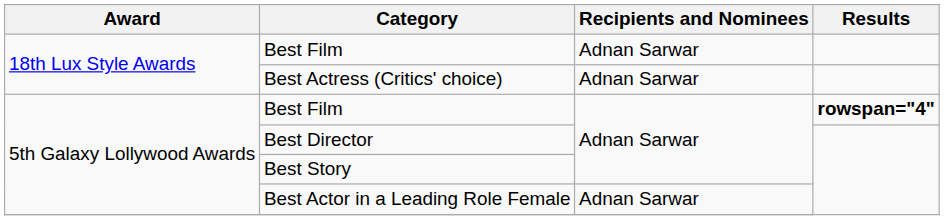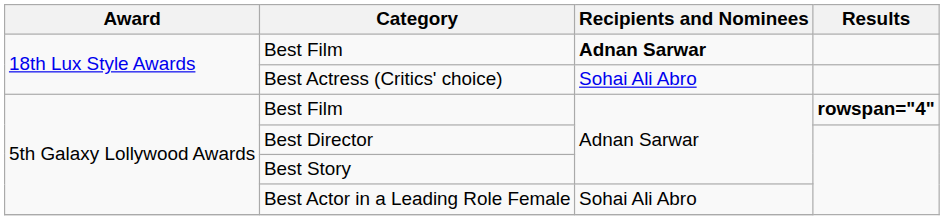18th Lux Style Awards / Best Film | Recipients and Nominees: normal -> bold
Best Actress (Critics' choice) | Recipients and Nominees: Adnan Sarwar -> Sohai Ali Abro
Best Actor in a Leading Role Female | Recipients and Nominees: Adnan Sarwar -> Sohai Ali Abro
